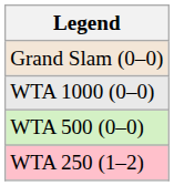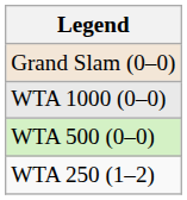row 5 | column 1: pink background -> no background
